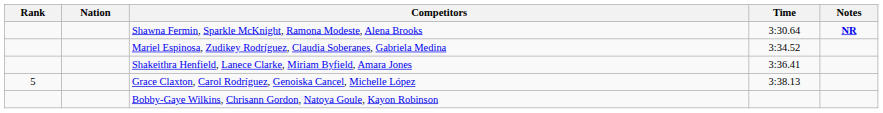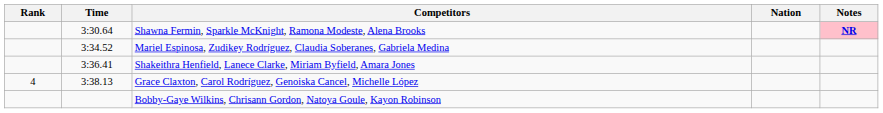columns swapped: Nation <-> Time
row 2 | Notes: no background -> pink background
row 5 | Rank: 5 -> 4
